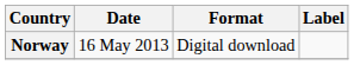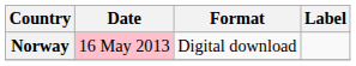Norway | Date: no background -> pink background
